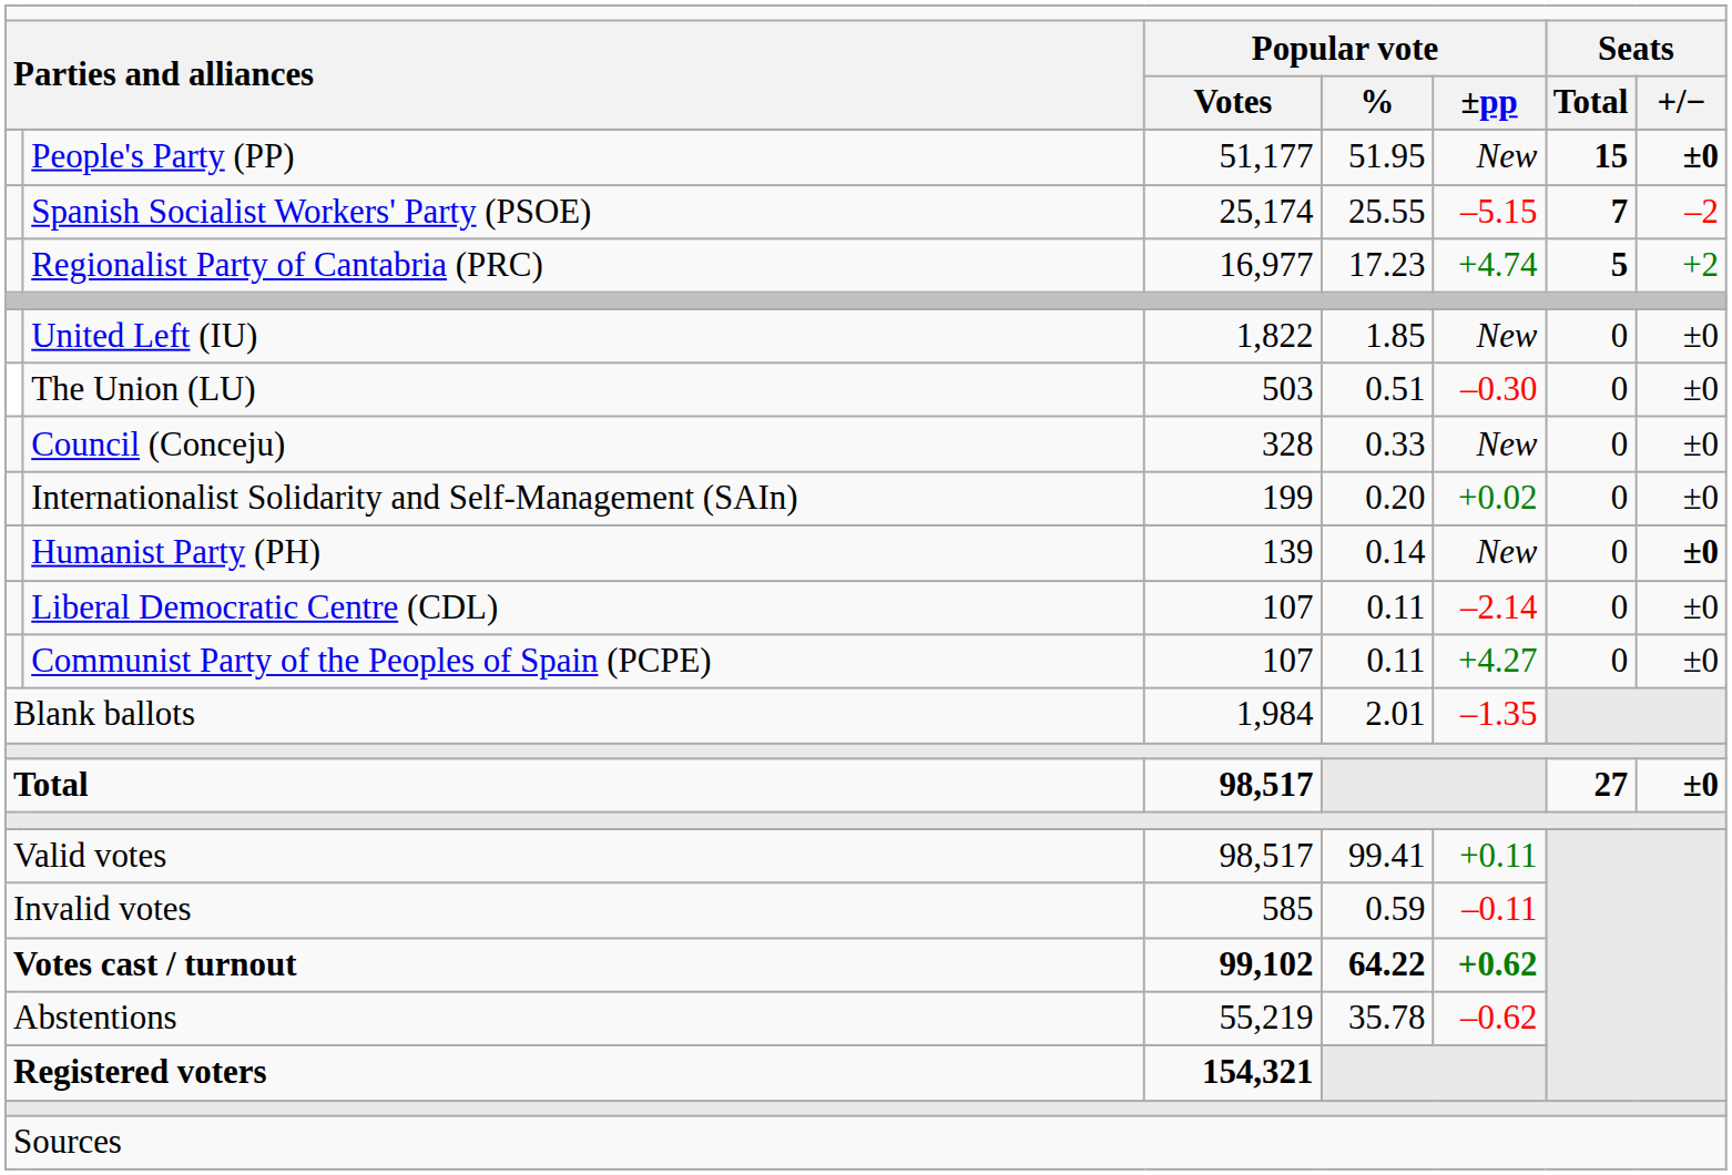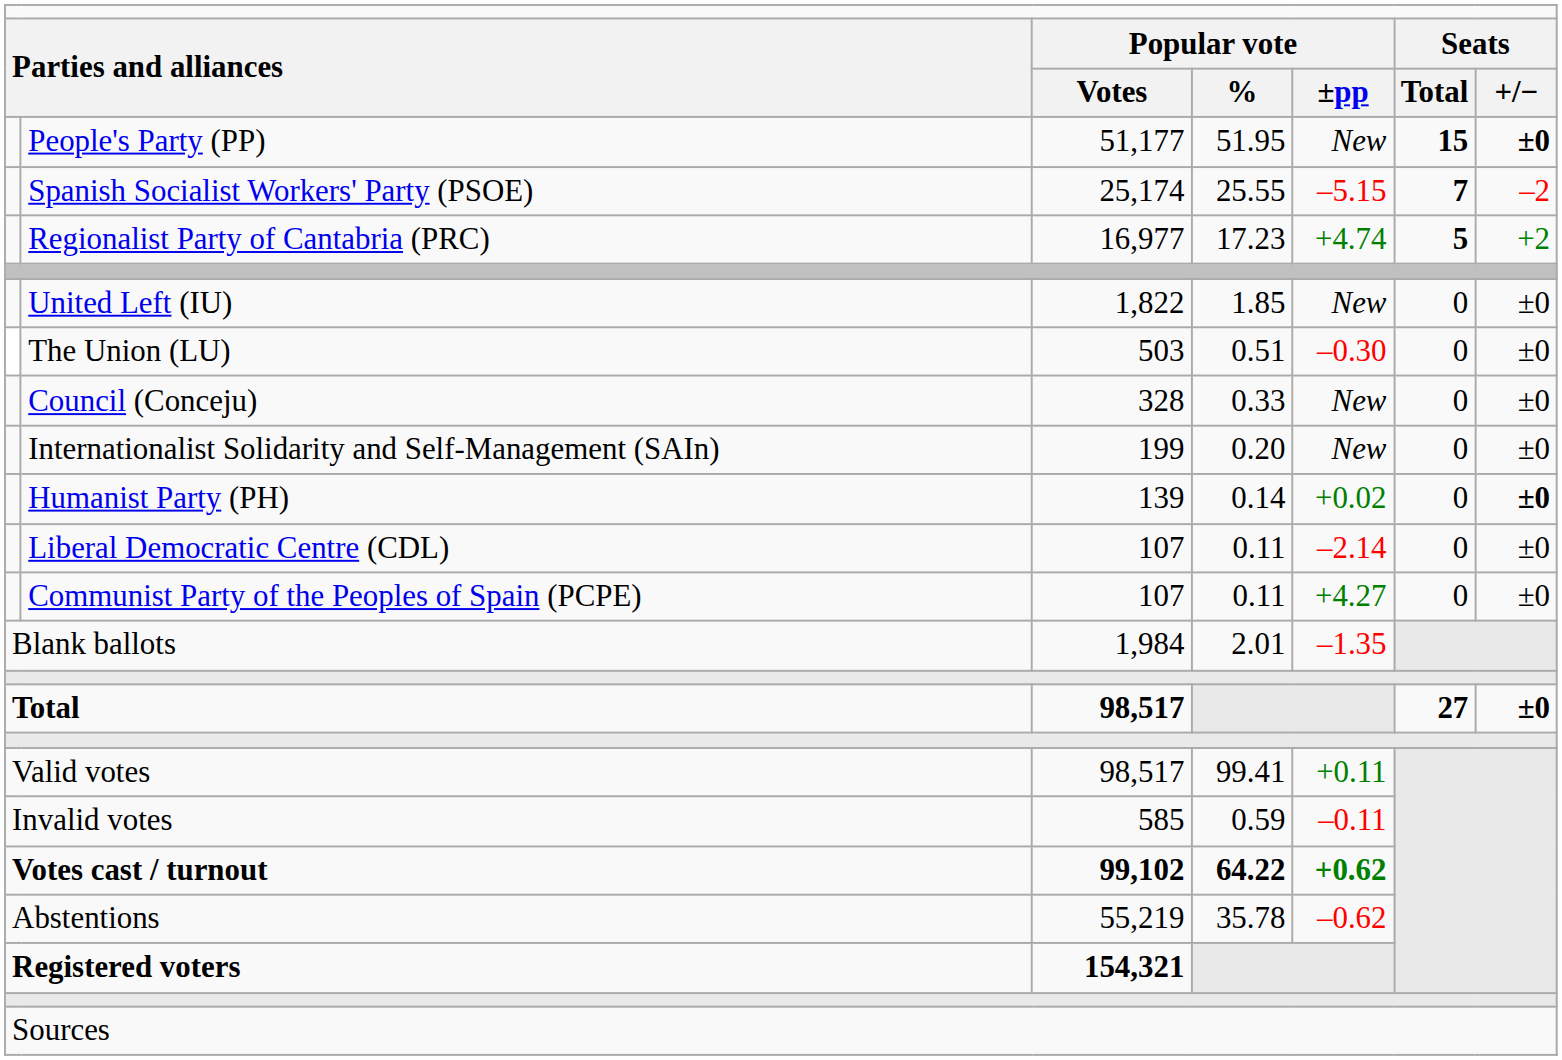Internationalist Solidarity and Self-Management (SAIn) | column 5: +0.02 -> New
Humanist Party (PH) | column 5: New -> +0.02
